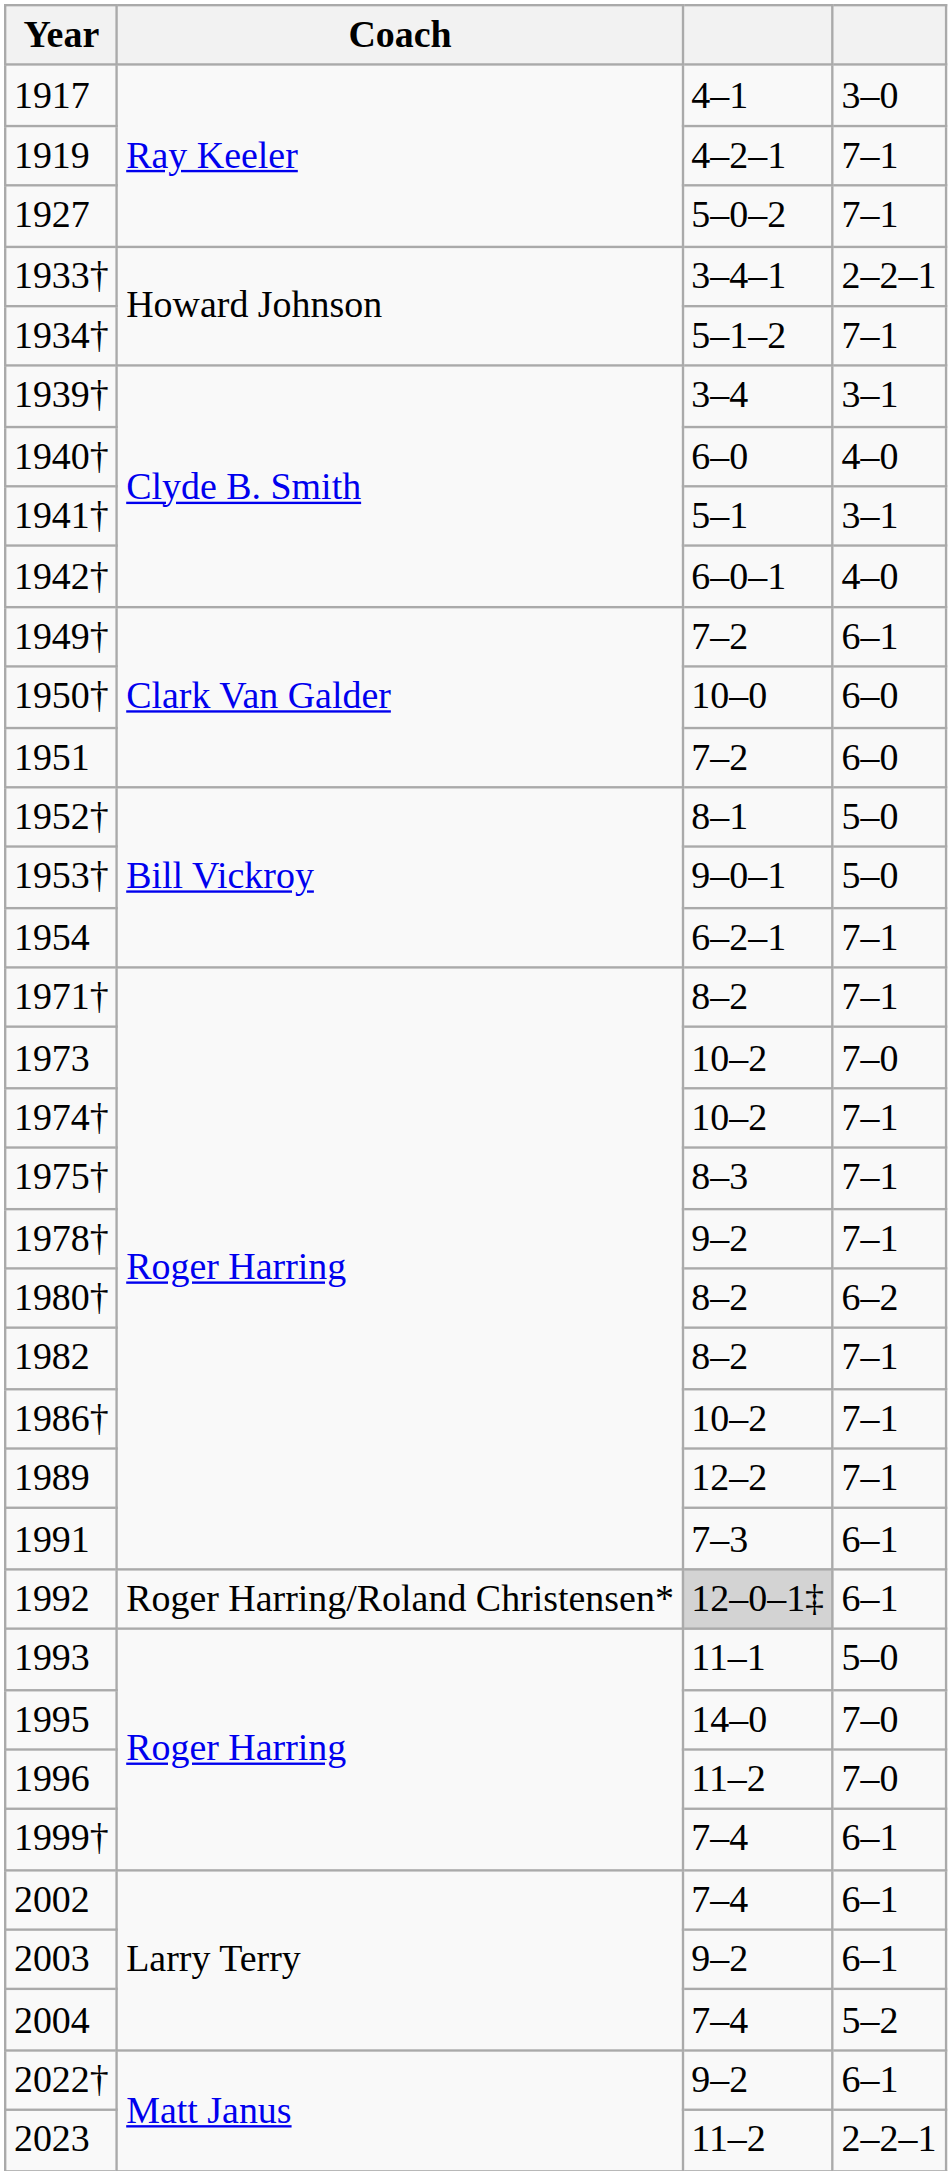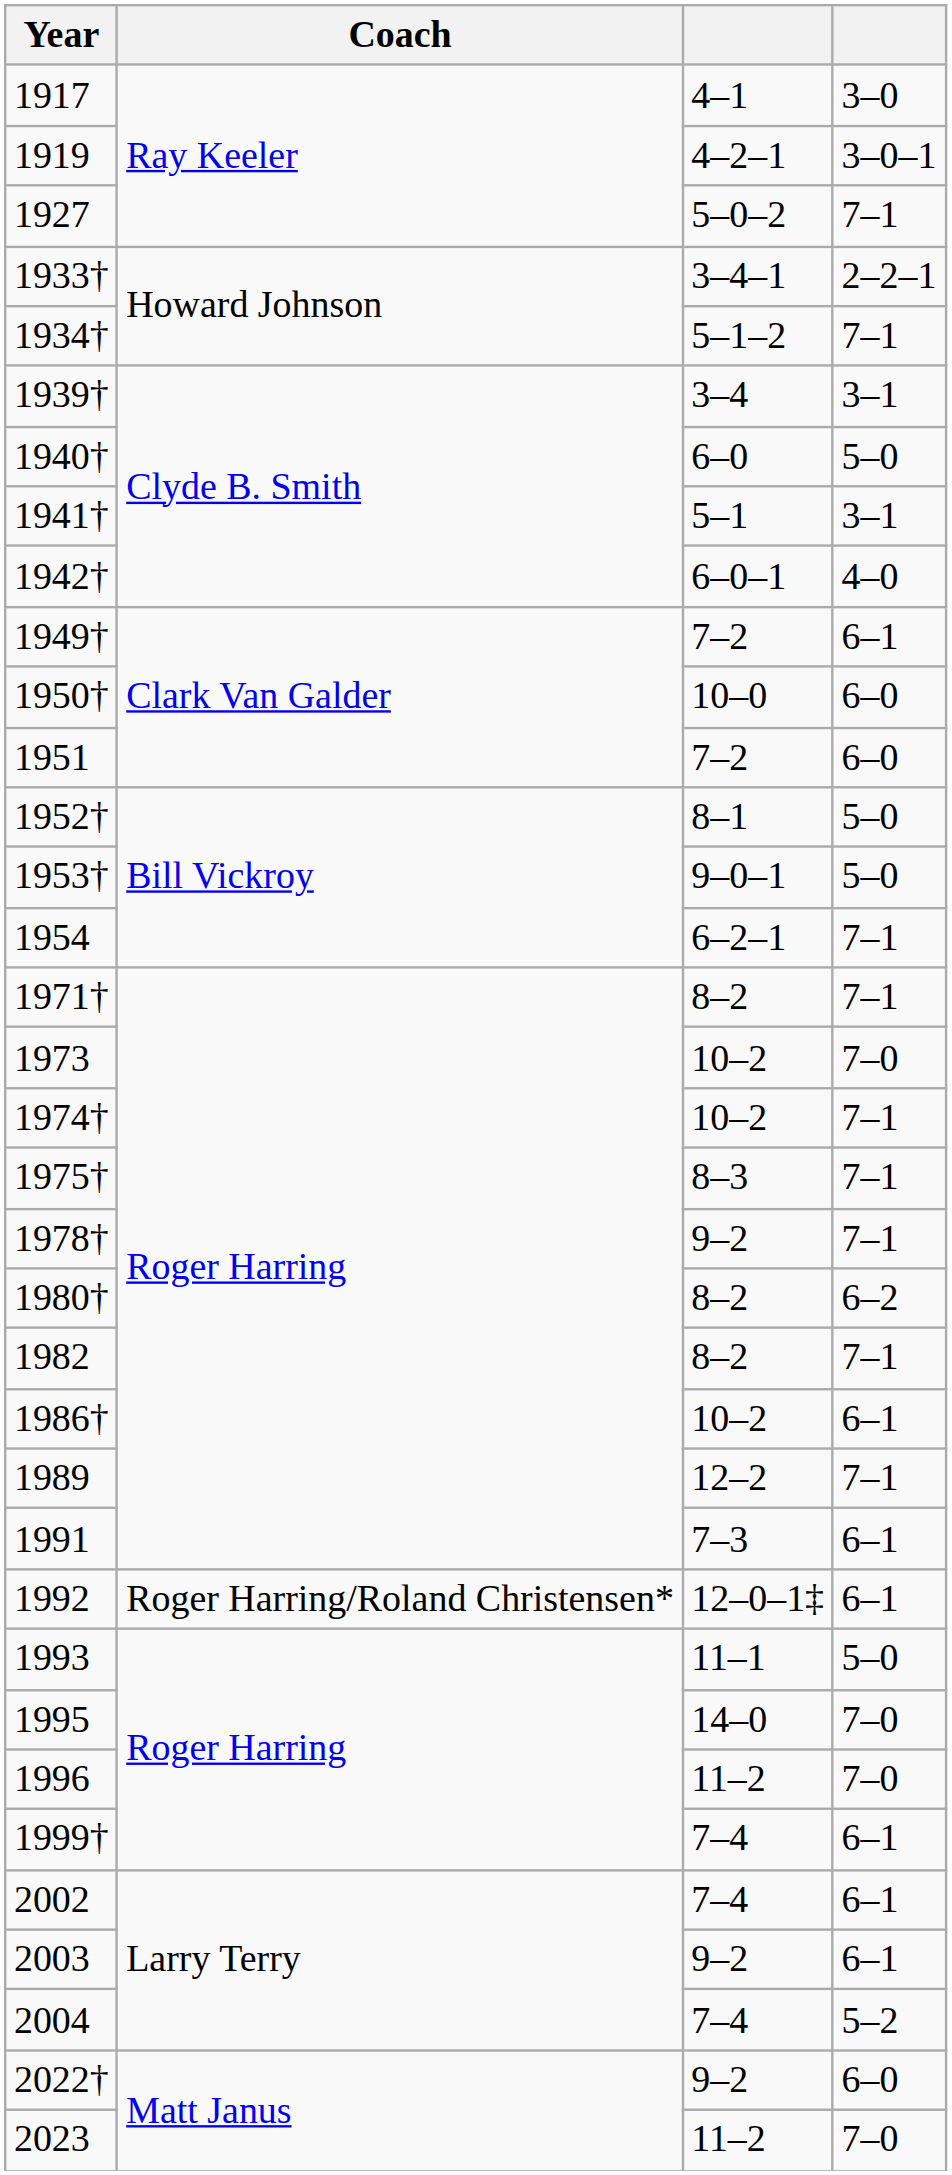1919 | column 4: 7–1 -> 3–0–1
1940† | column 4: 4–0 -> 5–0
1986† | column 4: 7–1 -> 6–1
1992 | column 3: lightgrey background -> no background
2022† | column 4: 6–1 -> 6–0
2023 | column 4: 2–2–1 -> 7–0
